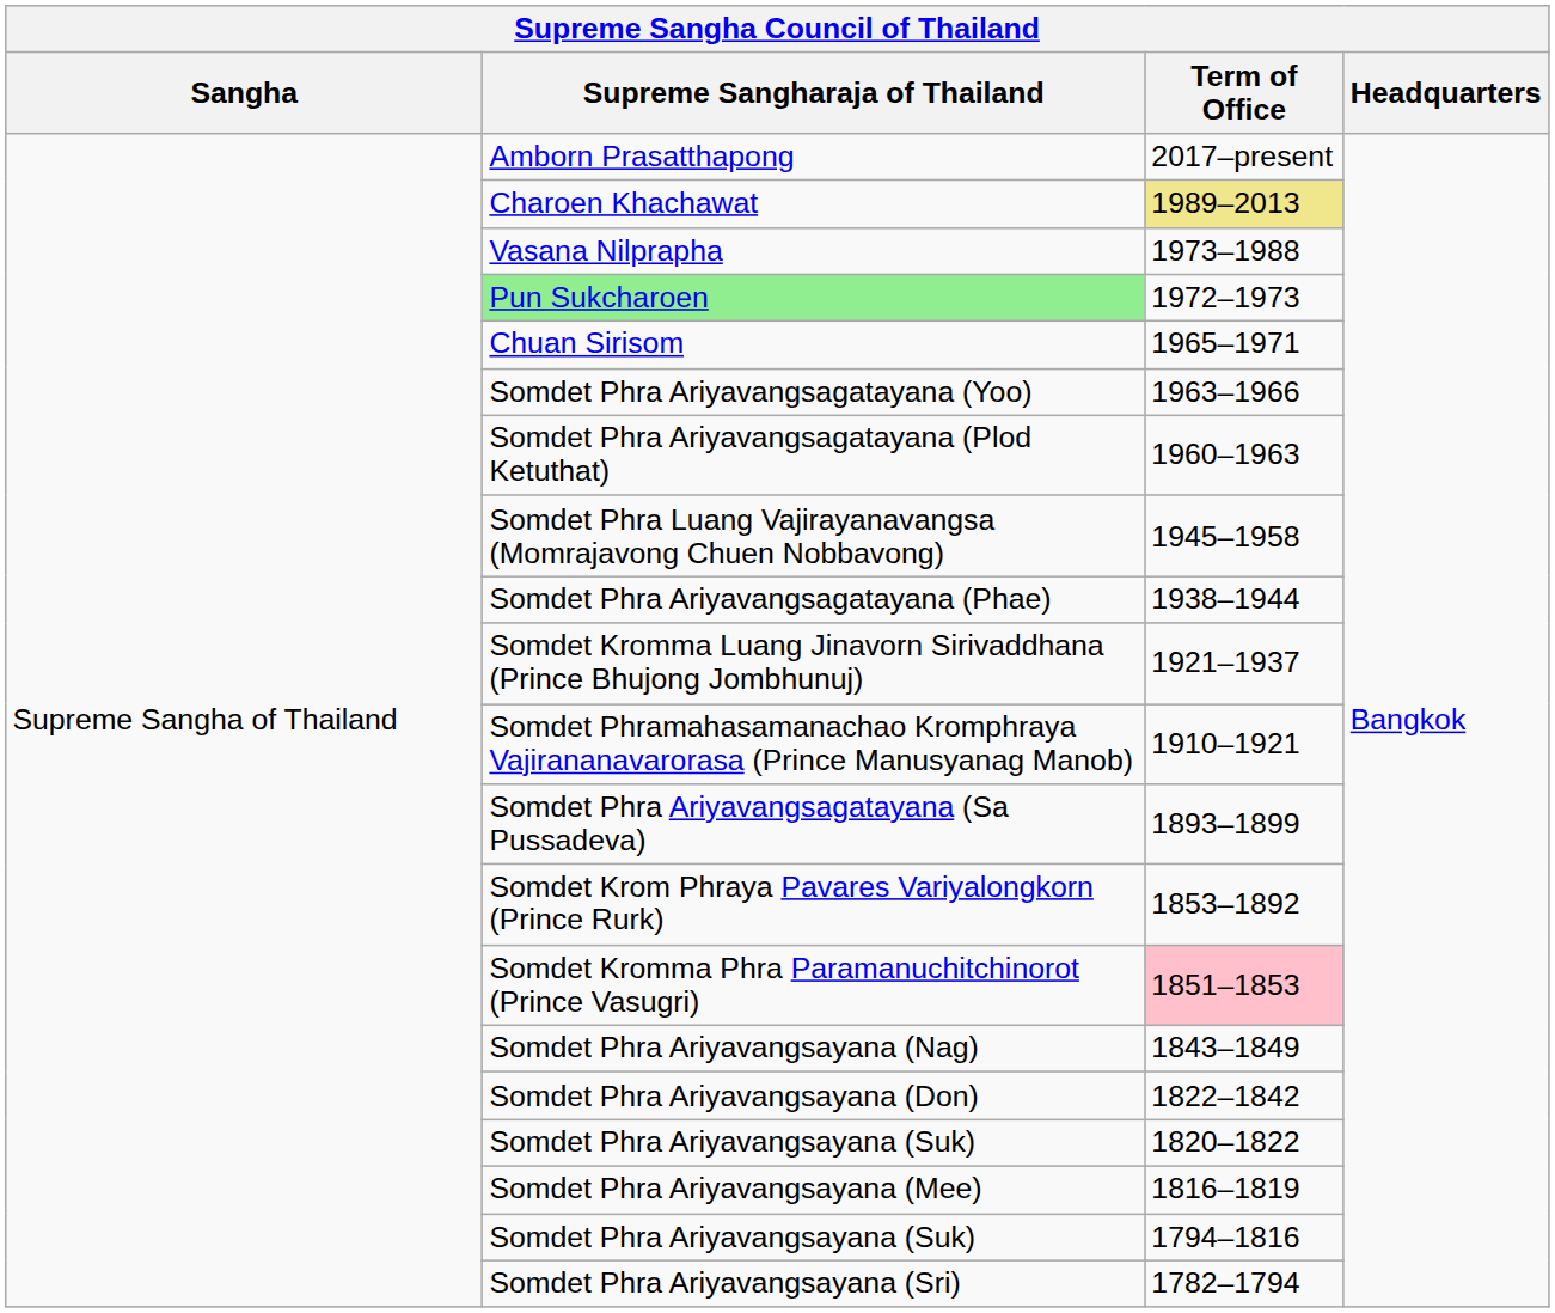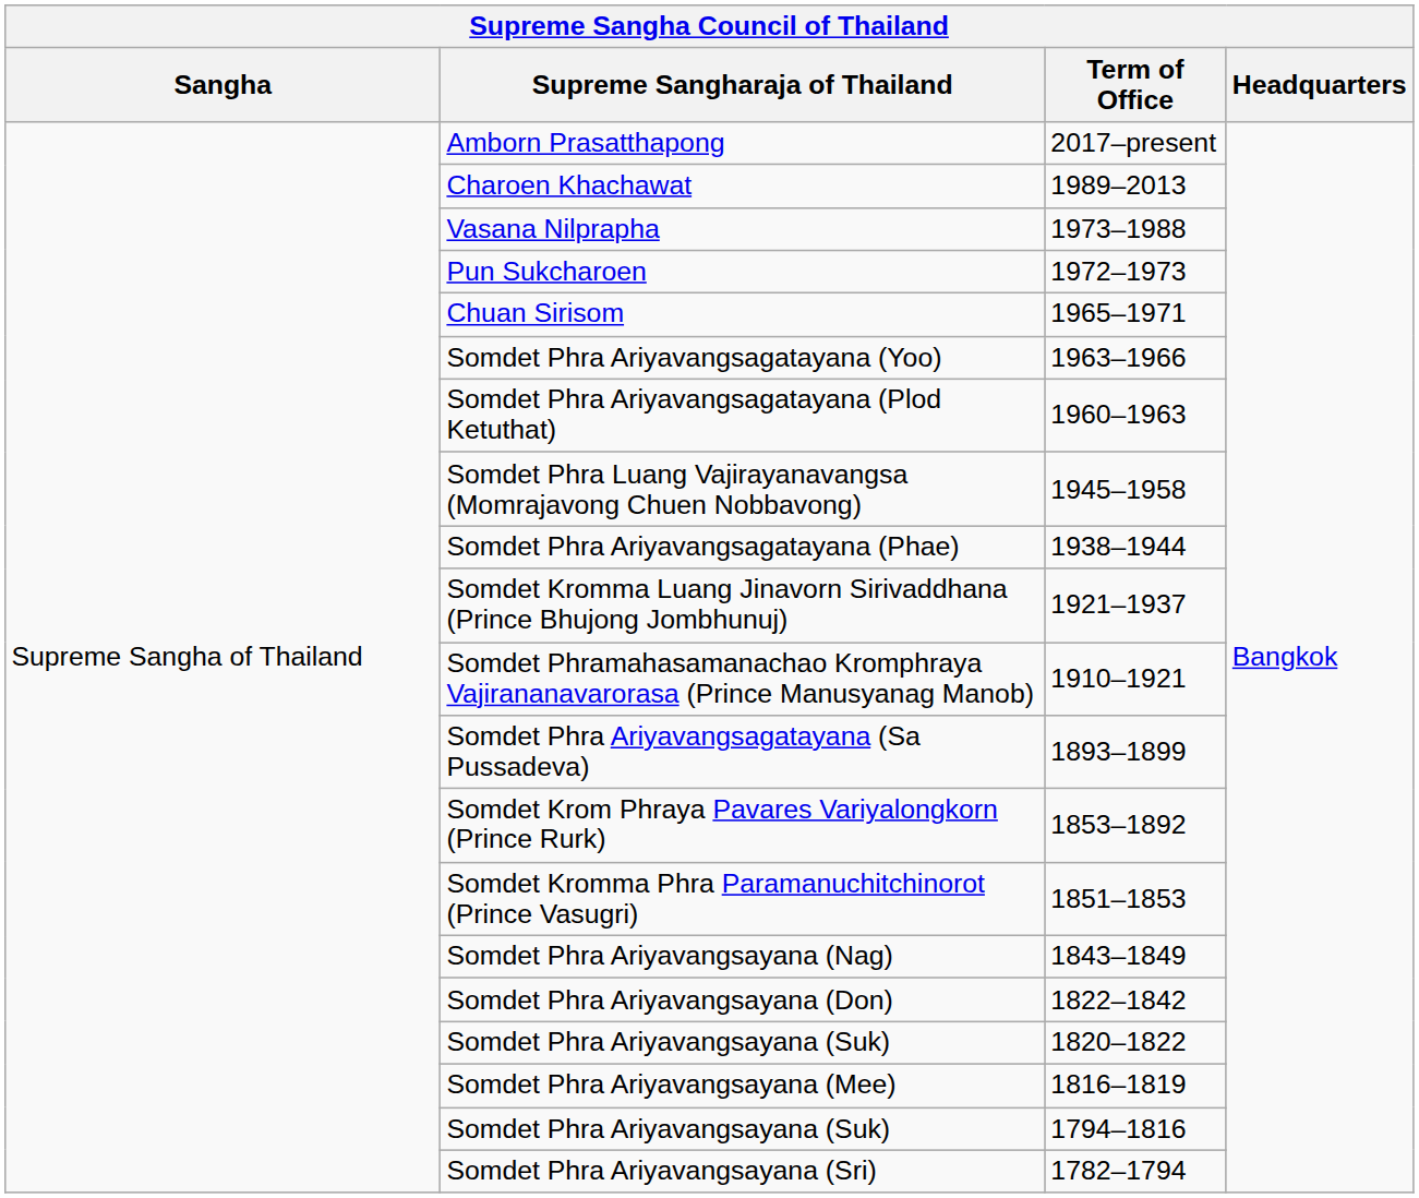Charoen Khachawat | Term of Office: khaki background -> no background
Pun Sukcharoen | Supreme Sangharaja of Thailand: lightgreen background -> no background
Somdet Kromma Phra Paramanuchitchinorot (Prince Vasugri) | Term of Office: pink background -> no background
